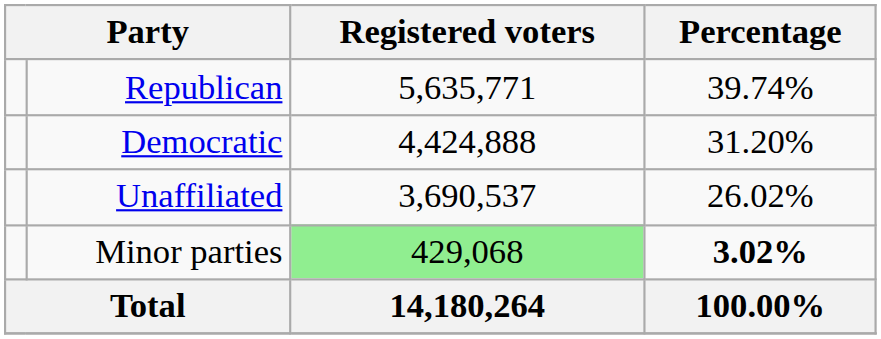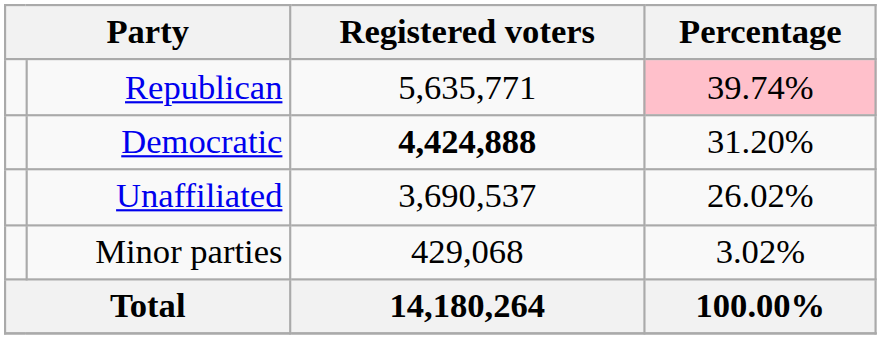Republican | Percentage: no background -> pink background
Democratic | Registered voters: normal -> bold
Minor parties | Registered voters: lightgreen background -> no background
Minor parties | Percentage: bold -> normal
